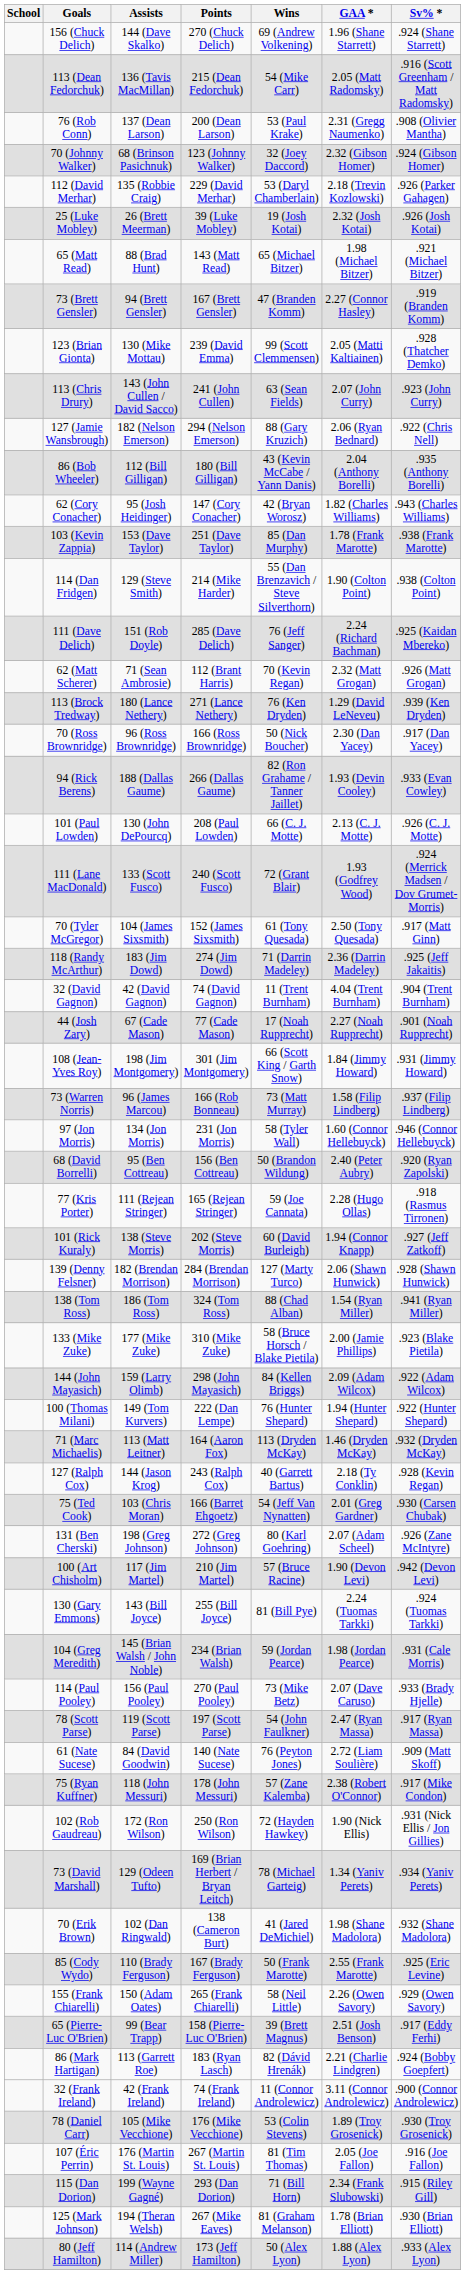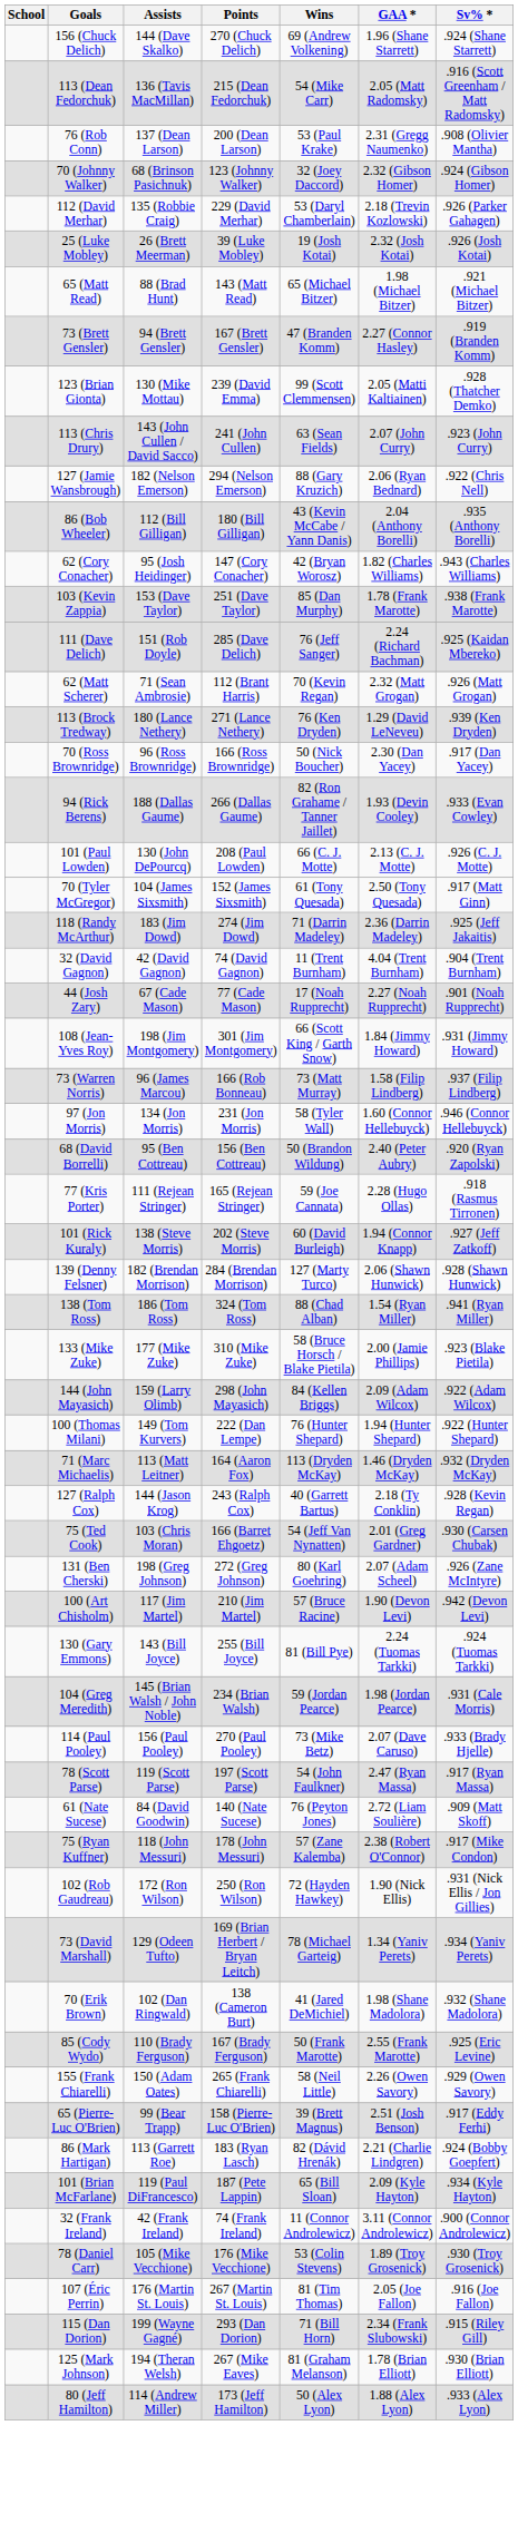- row: 114 (Dan Fridgen) | 129 (Steve Smith) | 214 (Mike Harder) | 55 (Dan Brenzavich / Steve Silverthorn) | 1.90 (Colton Point) | .938 (Colton Point)
- row: 111 (Lane MacDonald) | 133 (Scott Fusco) | 240 (Scott Fusco) | 72 (Grant Blair) | 1.93 (Godfrey Wood) | .924 (Merrick Madsen / Dov Grumet-Morris)
+ row: 101 (Brian McFarlane) | 119 (Paul DiFrancesco) | 187 (Pete Lappin) | 65 (Bill Sloan) | 2.09 (Kyle Hayton) | .934 (Kyle Hayton)
